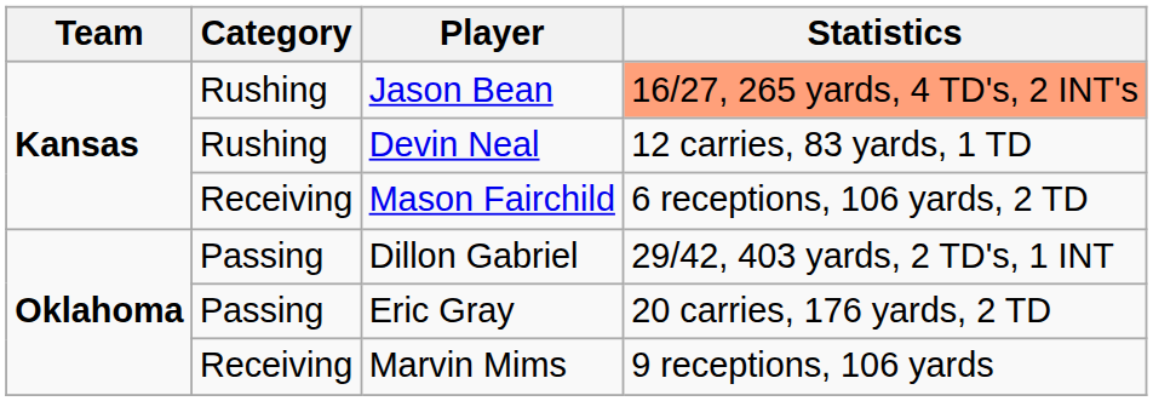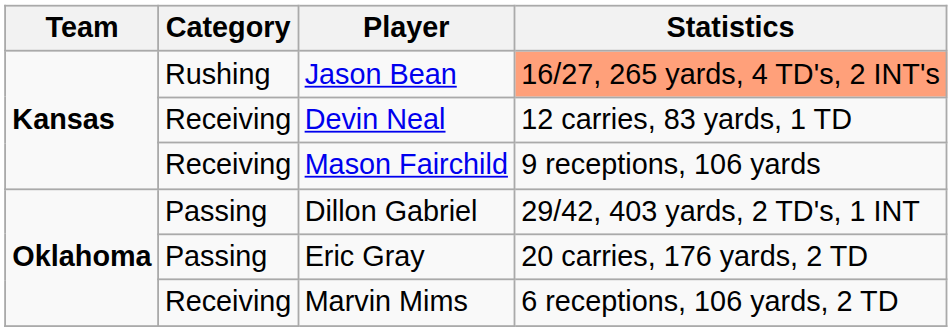Devin Neal | Category: Rushing -> Receiving
Mason Fairchild | Statistics: 6 receptions, 106 yards, 2 TD -> 9 receptions, 106 yards
Marvin Mims | Statistics: 9 receptions, 106 yards -> 6 receptions, 106 yards, 2 TD
